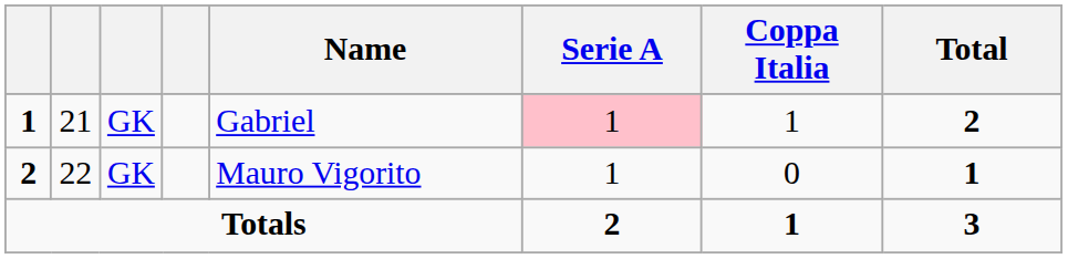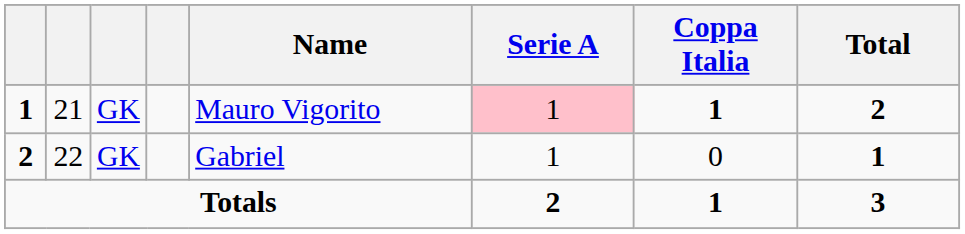row 2 | Name: Gabriel -> Mauro Vigorito
row 2 | Coppa Italia: normal -> bold
row 3 | Name: Mauro Vigorito -> Gabriel
